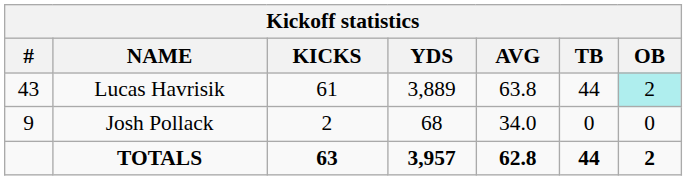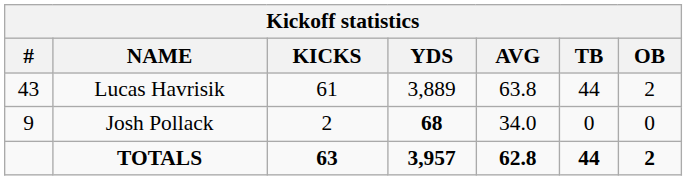Lucas Havrisik | OB: paleturquoise background -> no background
Josh Pollack | YDS: normal -> bold
